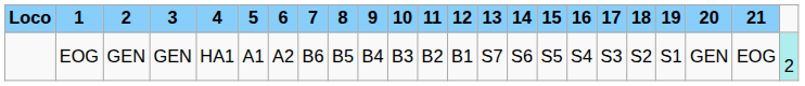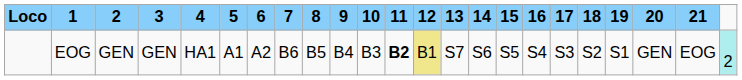row 2 | 11: normal -> bold
row 2 | 12: no background -> khaki background
